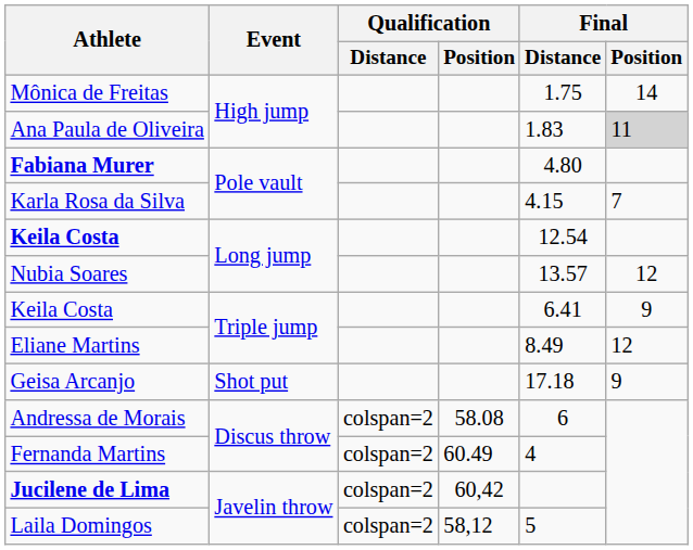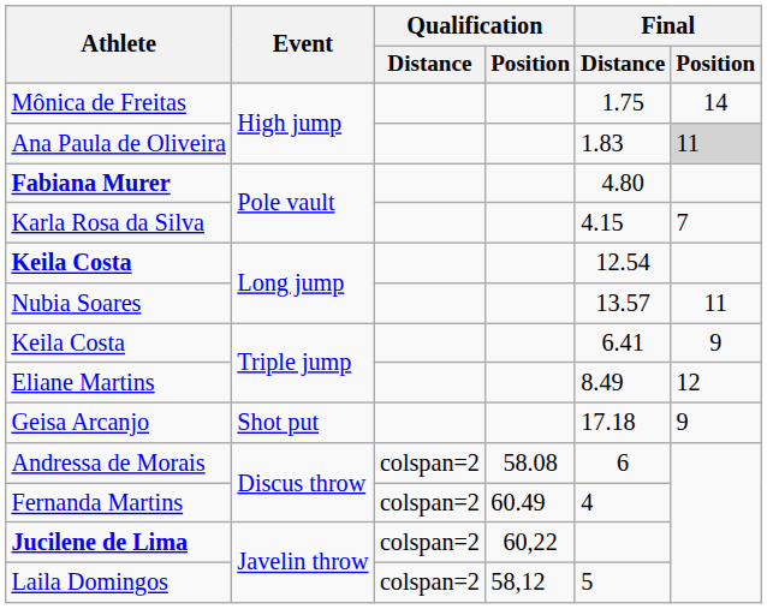Nubia Soares | Final / Position: 12 -> 11
Jucilene de Lima | Qualification / Position: 60,42 -> 60,22
